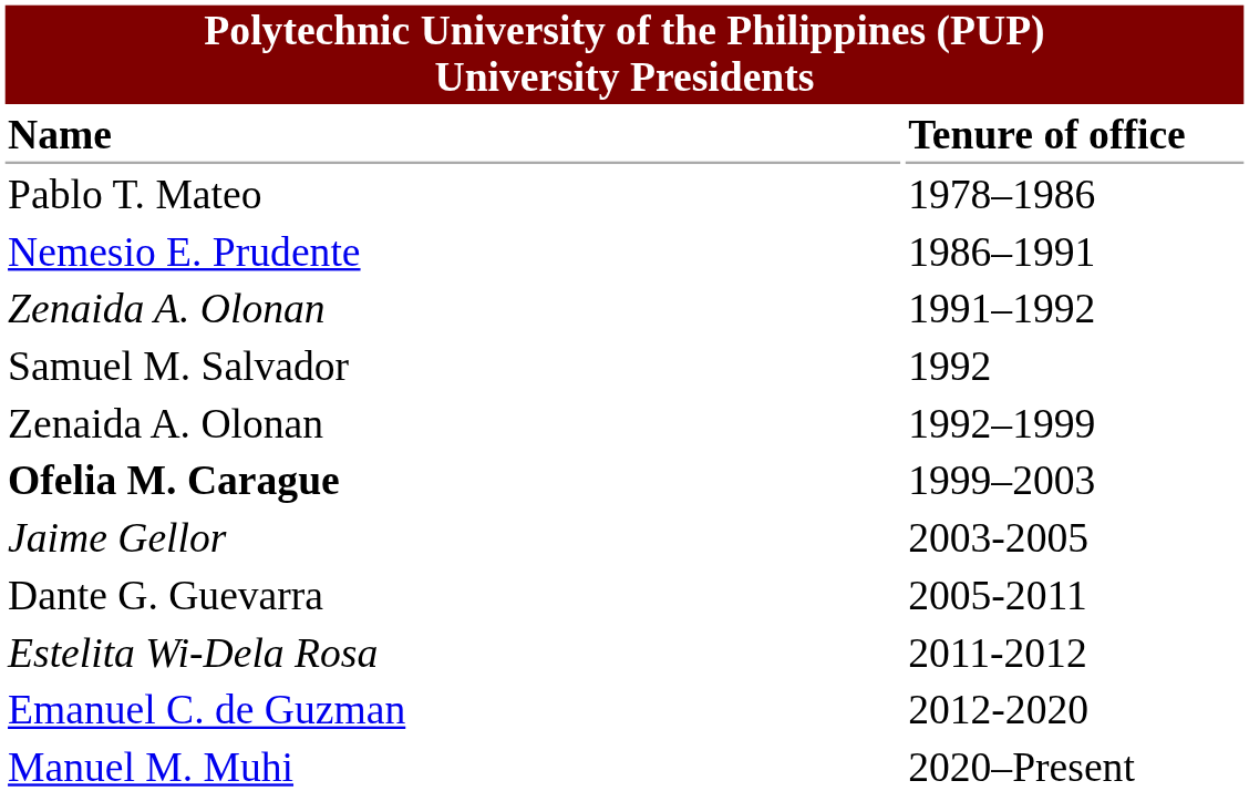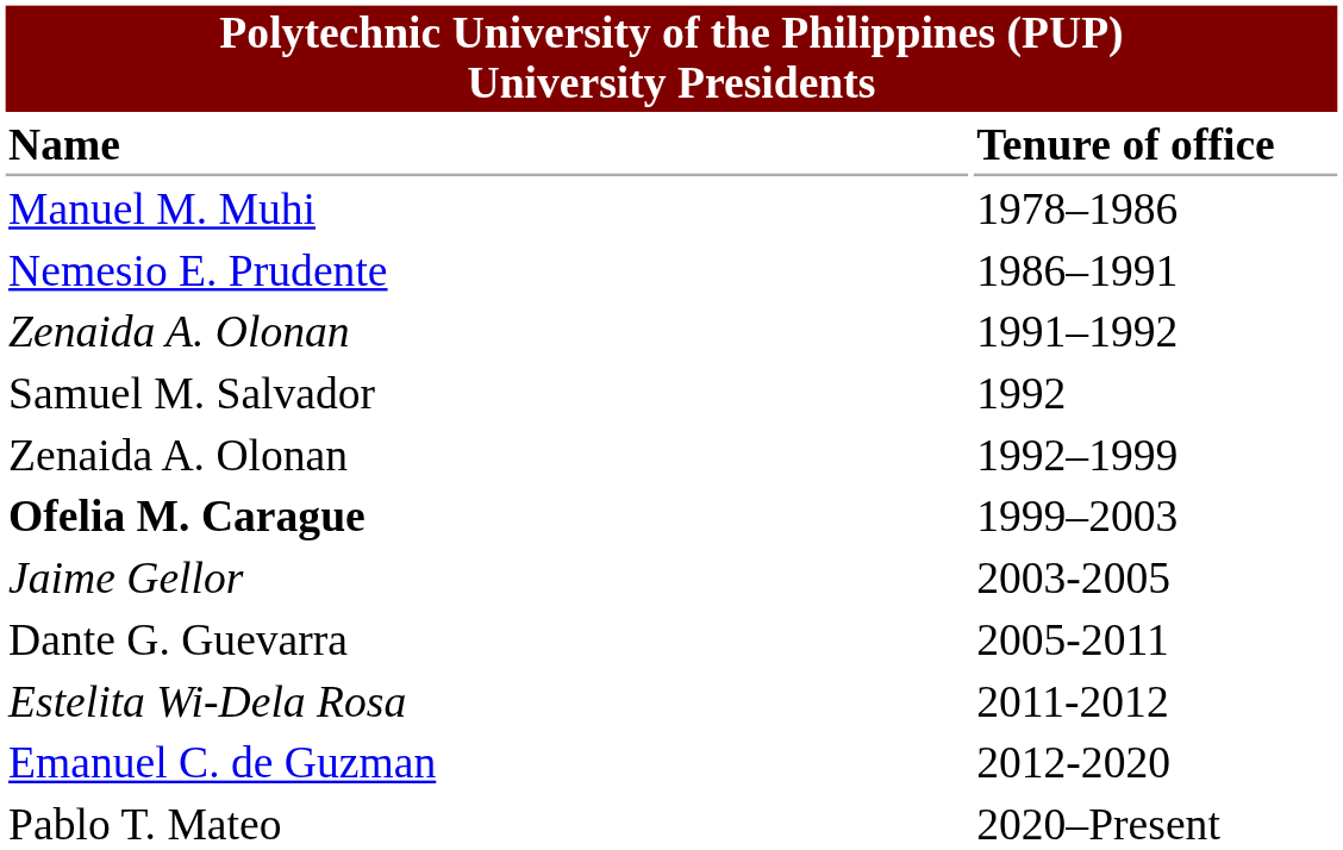row 3 | Name: Pablo T. Mateo -> Manuel M. Muhi
row 13 | Name: Manuel M. Muhi -> Pablo T. Mateo
